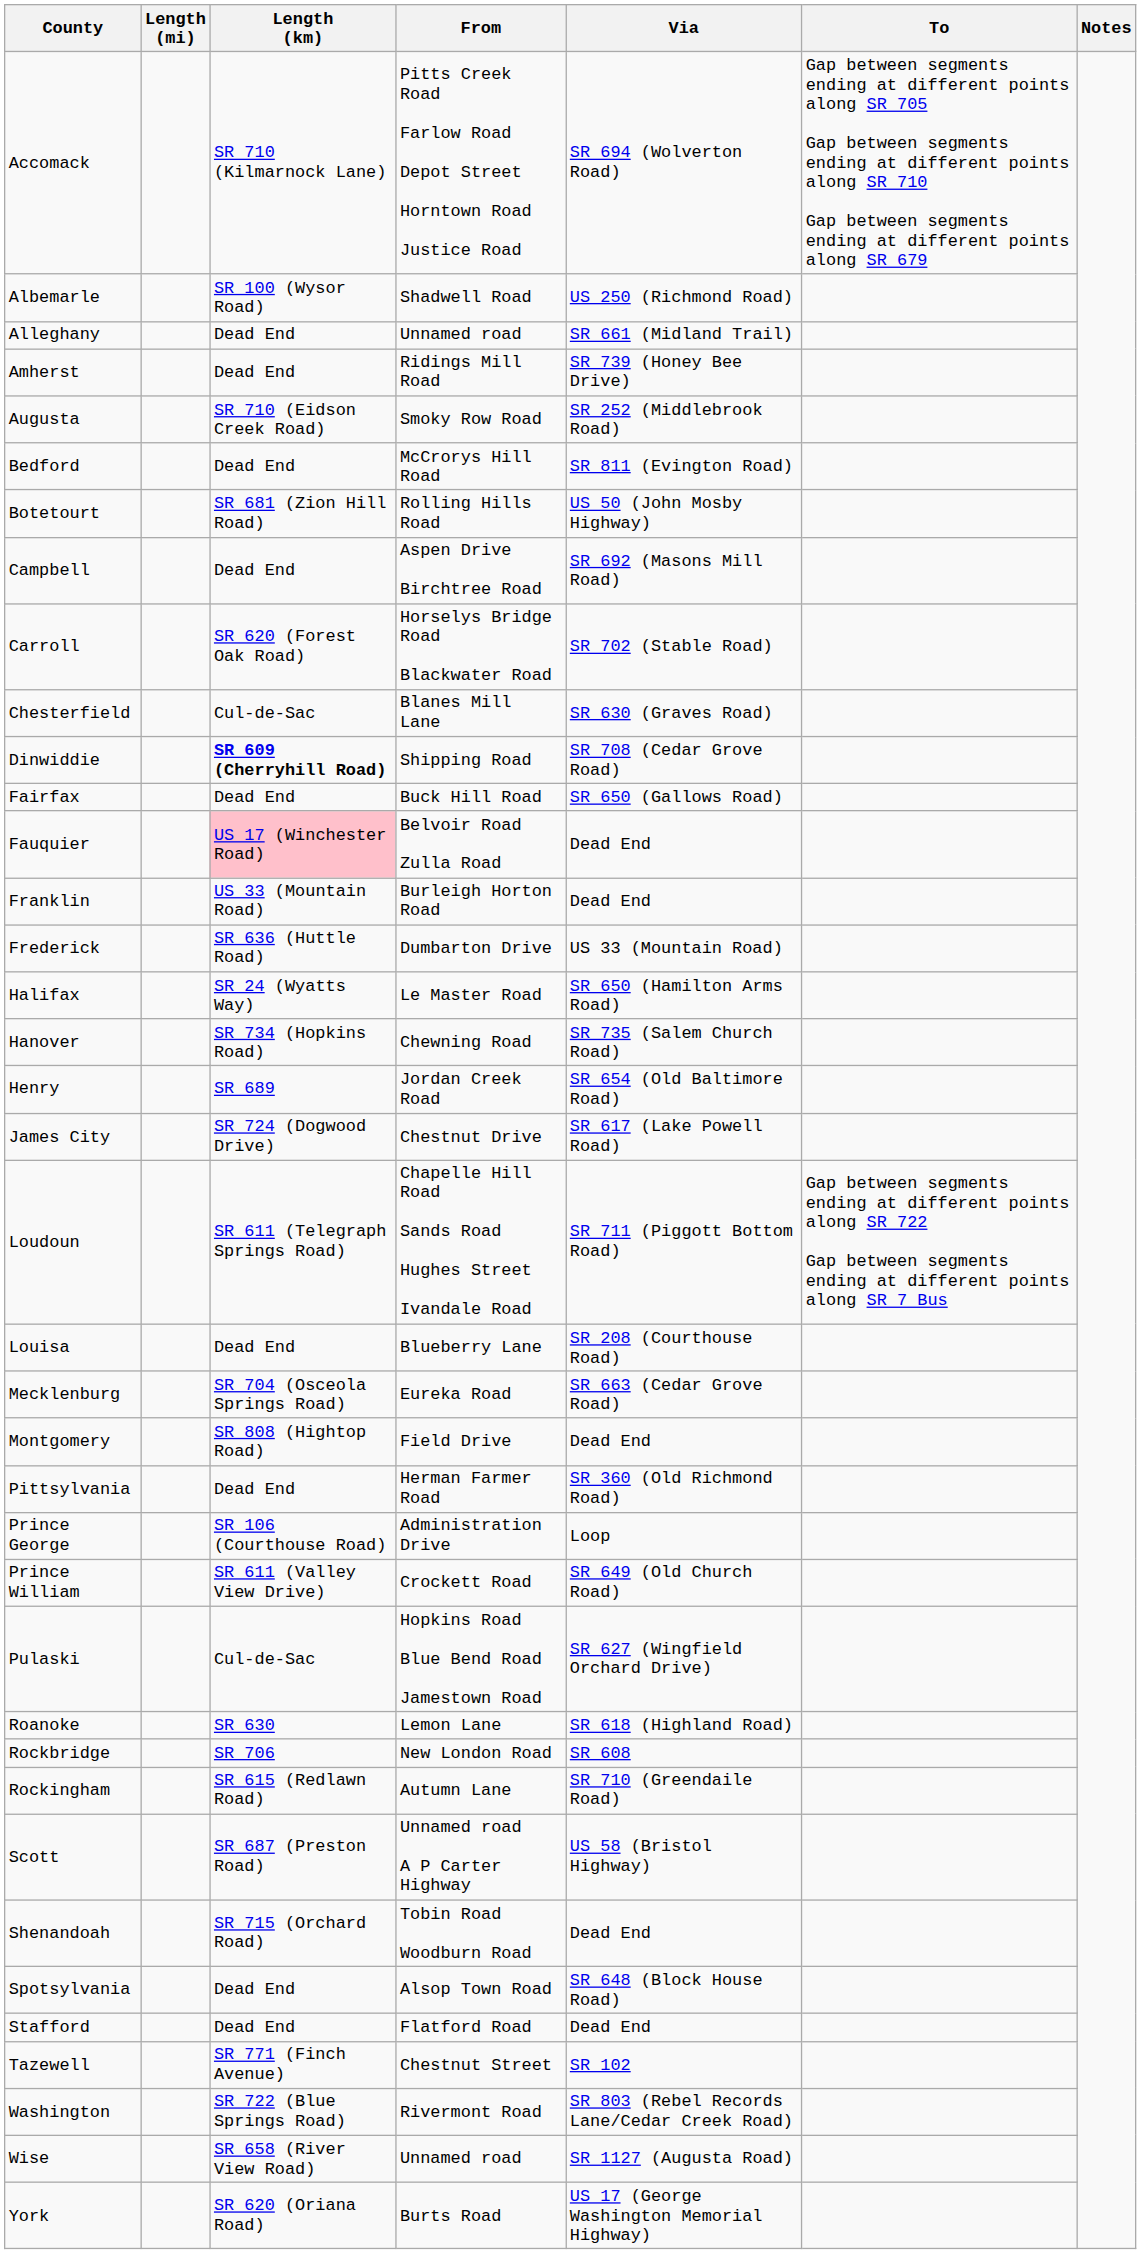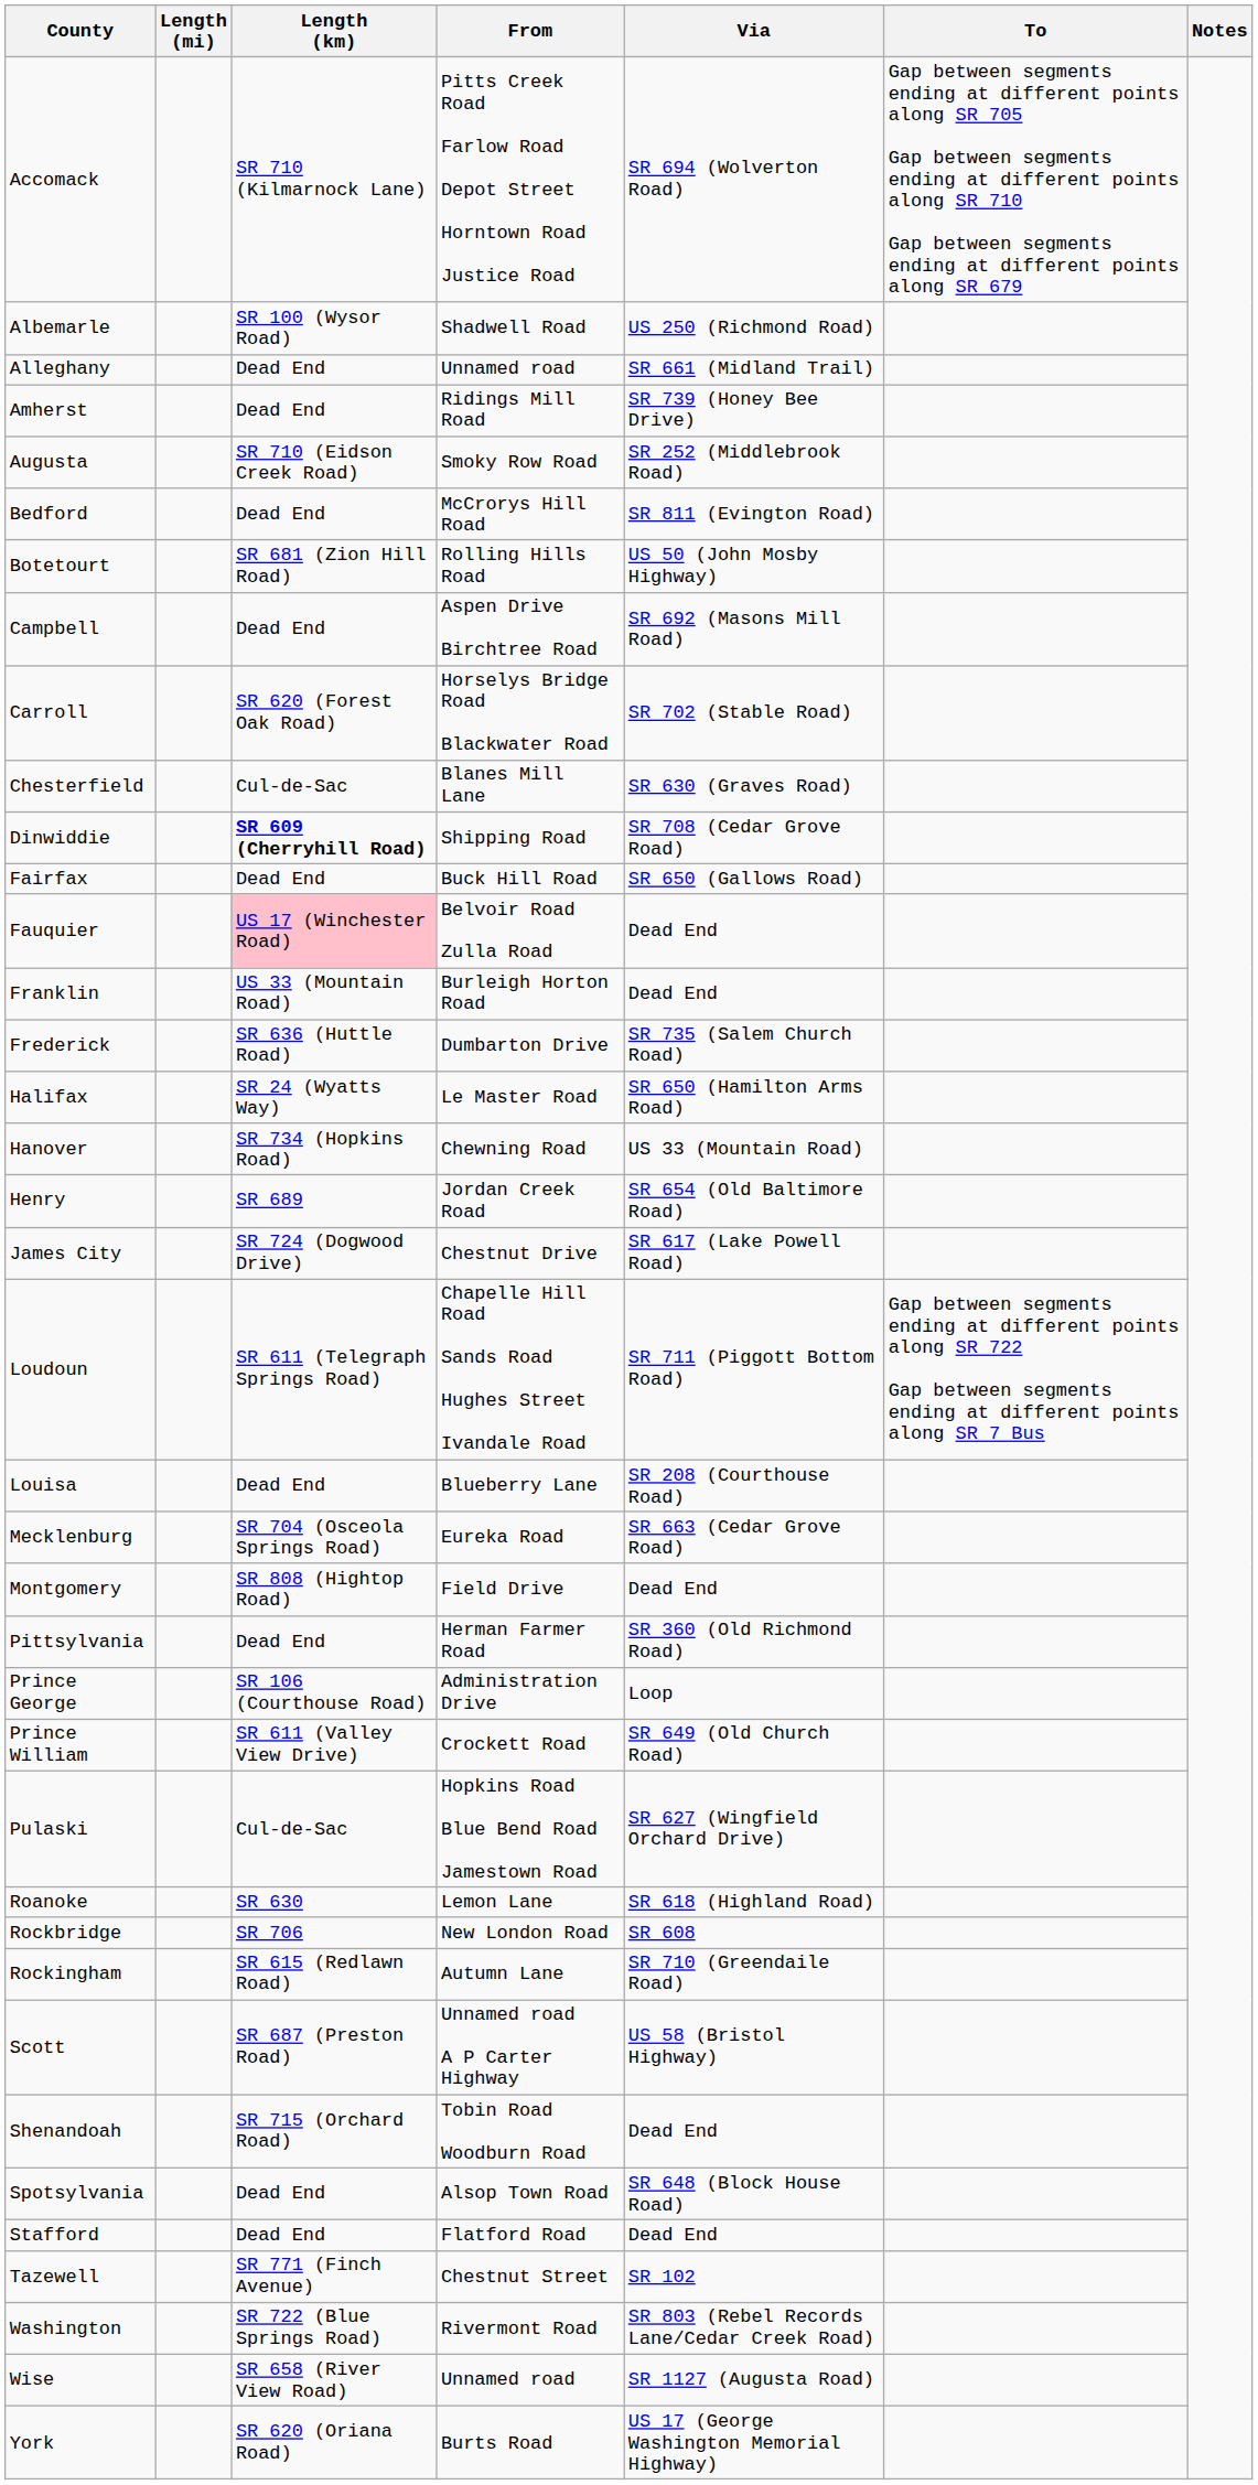Frederick | Via: US 33 (Mountain Road) -> SR 735 (Salem Church Road)
Hanover | Via: SR 735 (Salem Church Road) -> US 33 (Mountain Road)
